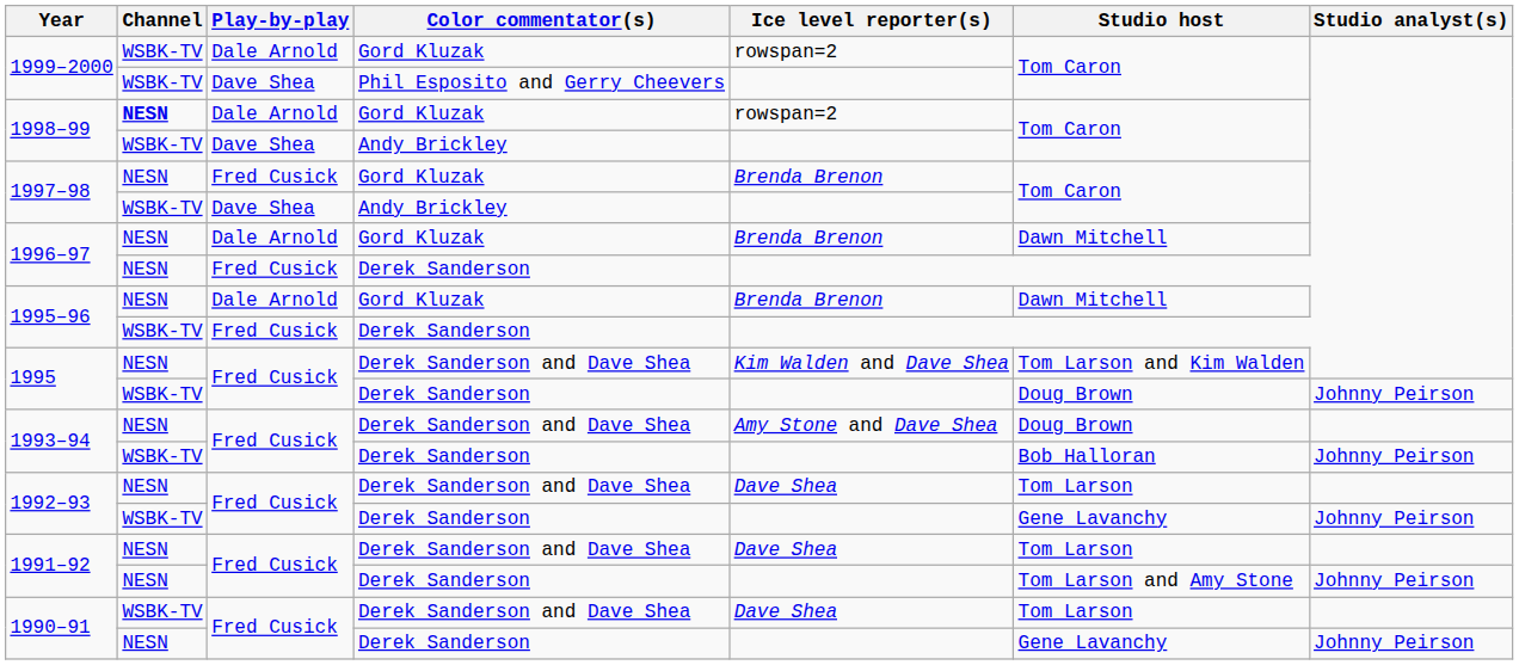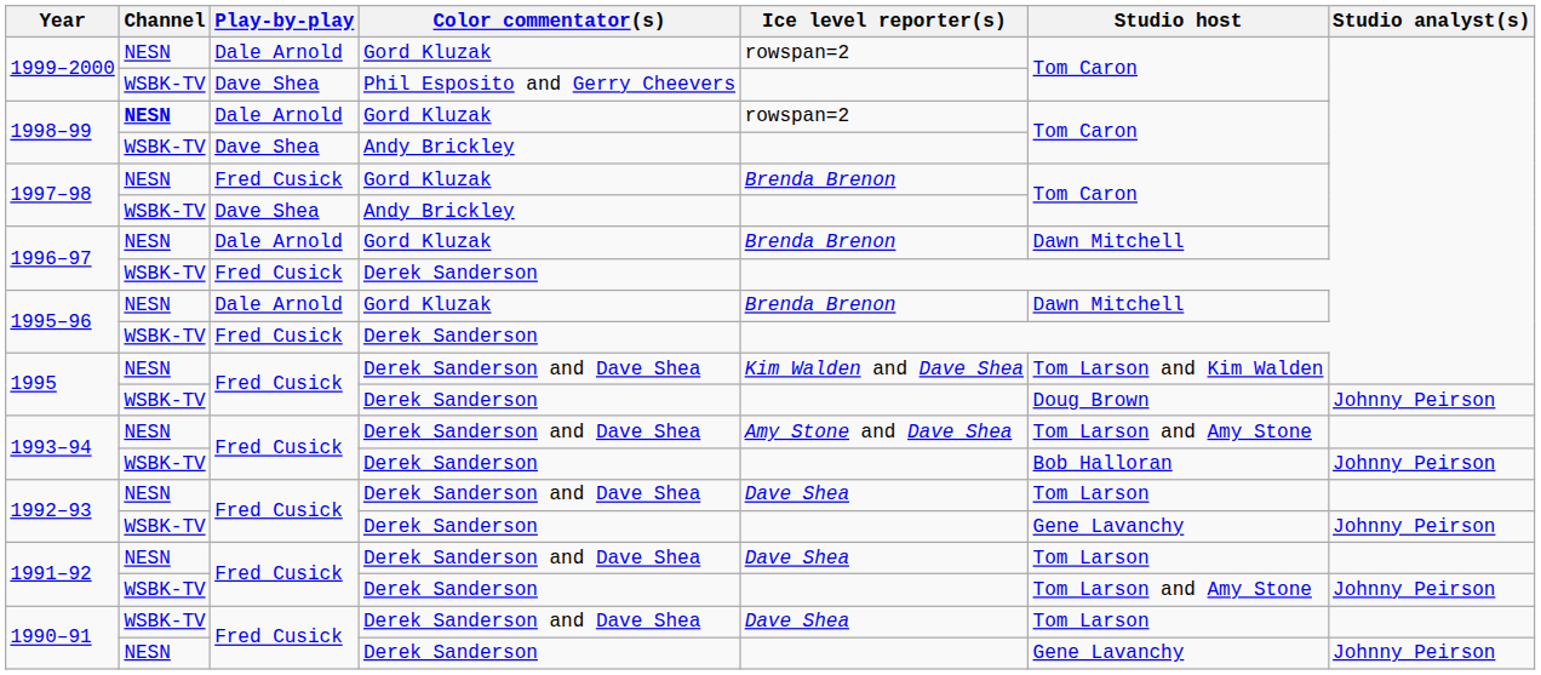1999–2000 / Gord Kluzak | Channel: WSBK-TV -> NESN
1996–97 / Derek Sanderson | Channel: NESN -> WSBK-TV
1993–94 / Derek Sanderson and Dave Shea | Studio host: Doug Brown -> Tom Larson and Amy Stone
1991–92 / Derek Sanderson | Channel: NESN -> WSBK-TV
